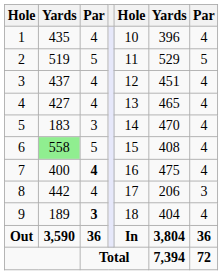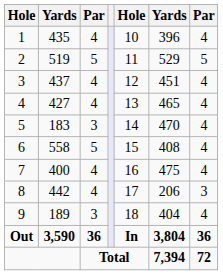6 | column 2: lightgreen background -> no background
7 | column 3: bold -> normal
9 | column 3: bold -> normal
